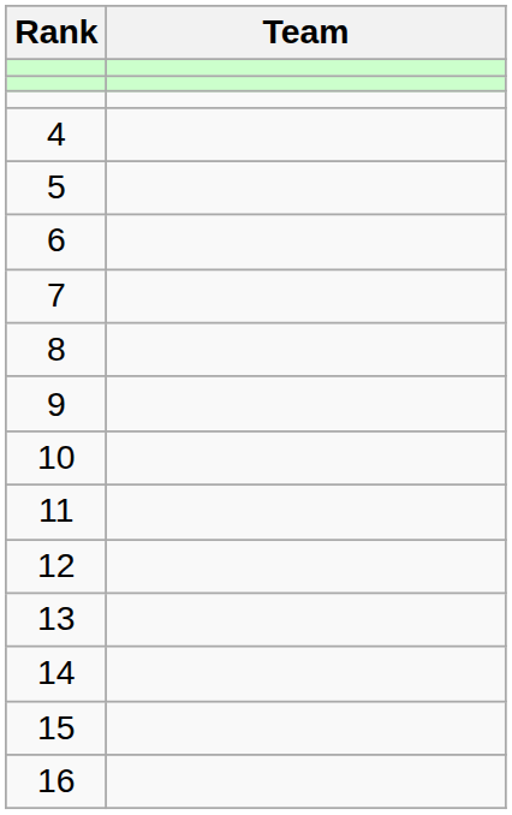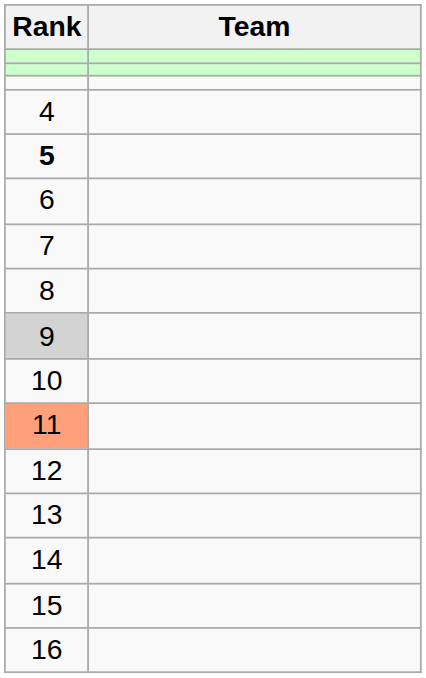row 6 | Rank: normal -> bold
row 10 | Rank: no background -> lightgrey background
row 12 | Rank: no background -> lightsalmon background
